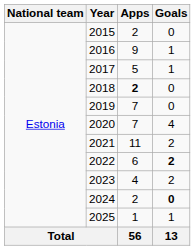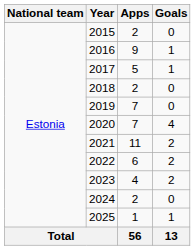2018 | Apps: bold -> normal
2022 | Goals: bold -> normal
2024 | Goals: bold -> normal
